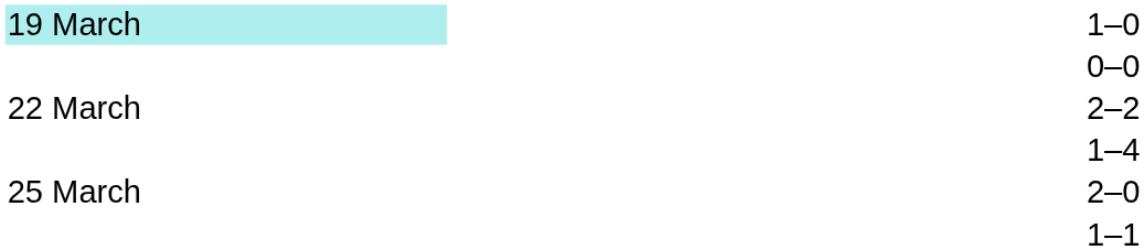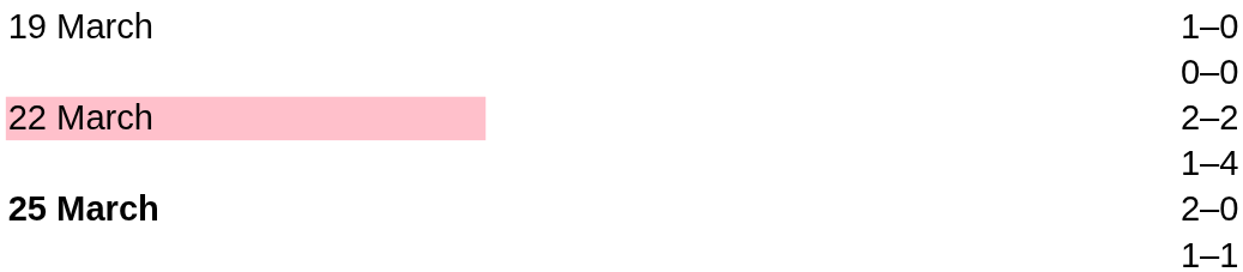1–0 | column 1: paleturquoise background -> no background
2–2 | column 1: no background -> pink background
2–0 | column 1: normal -> bold
